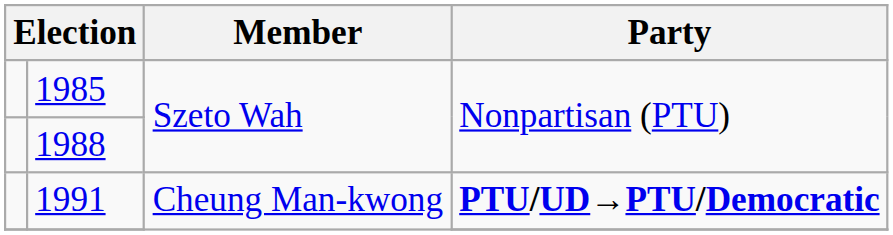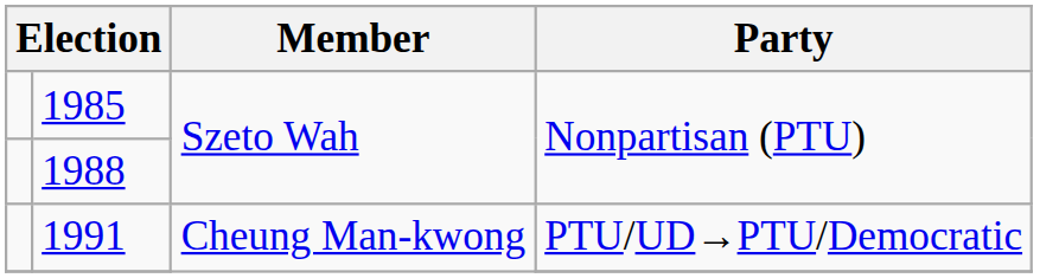1991 | Party: bold -> normal
